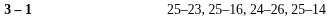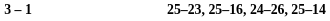row 1 | column 2: normal -> bold
